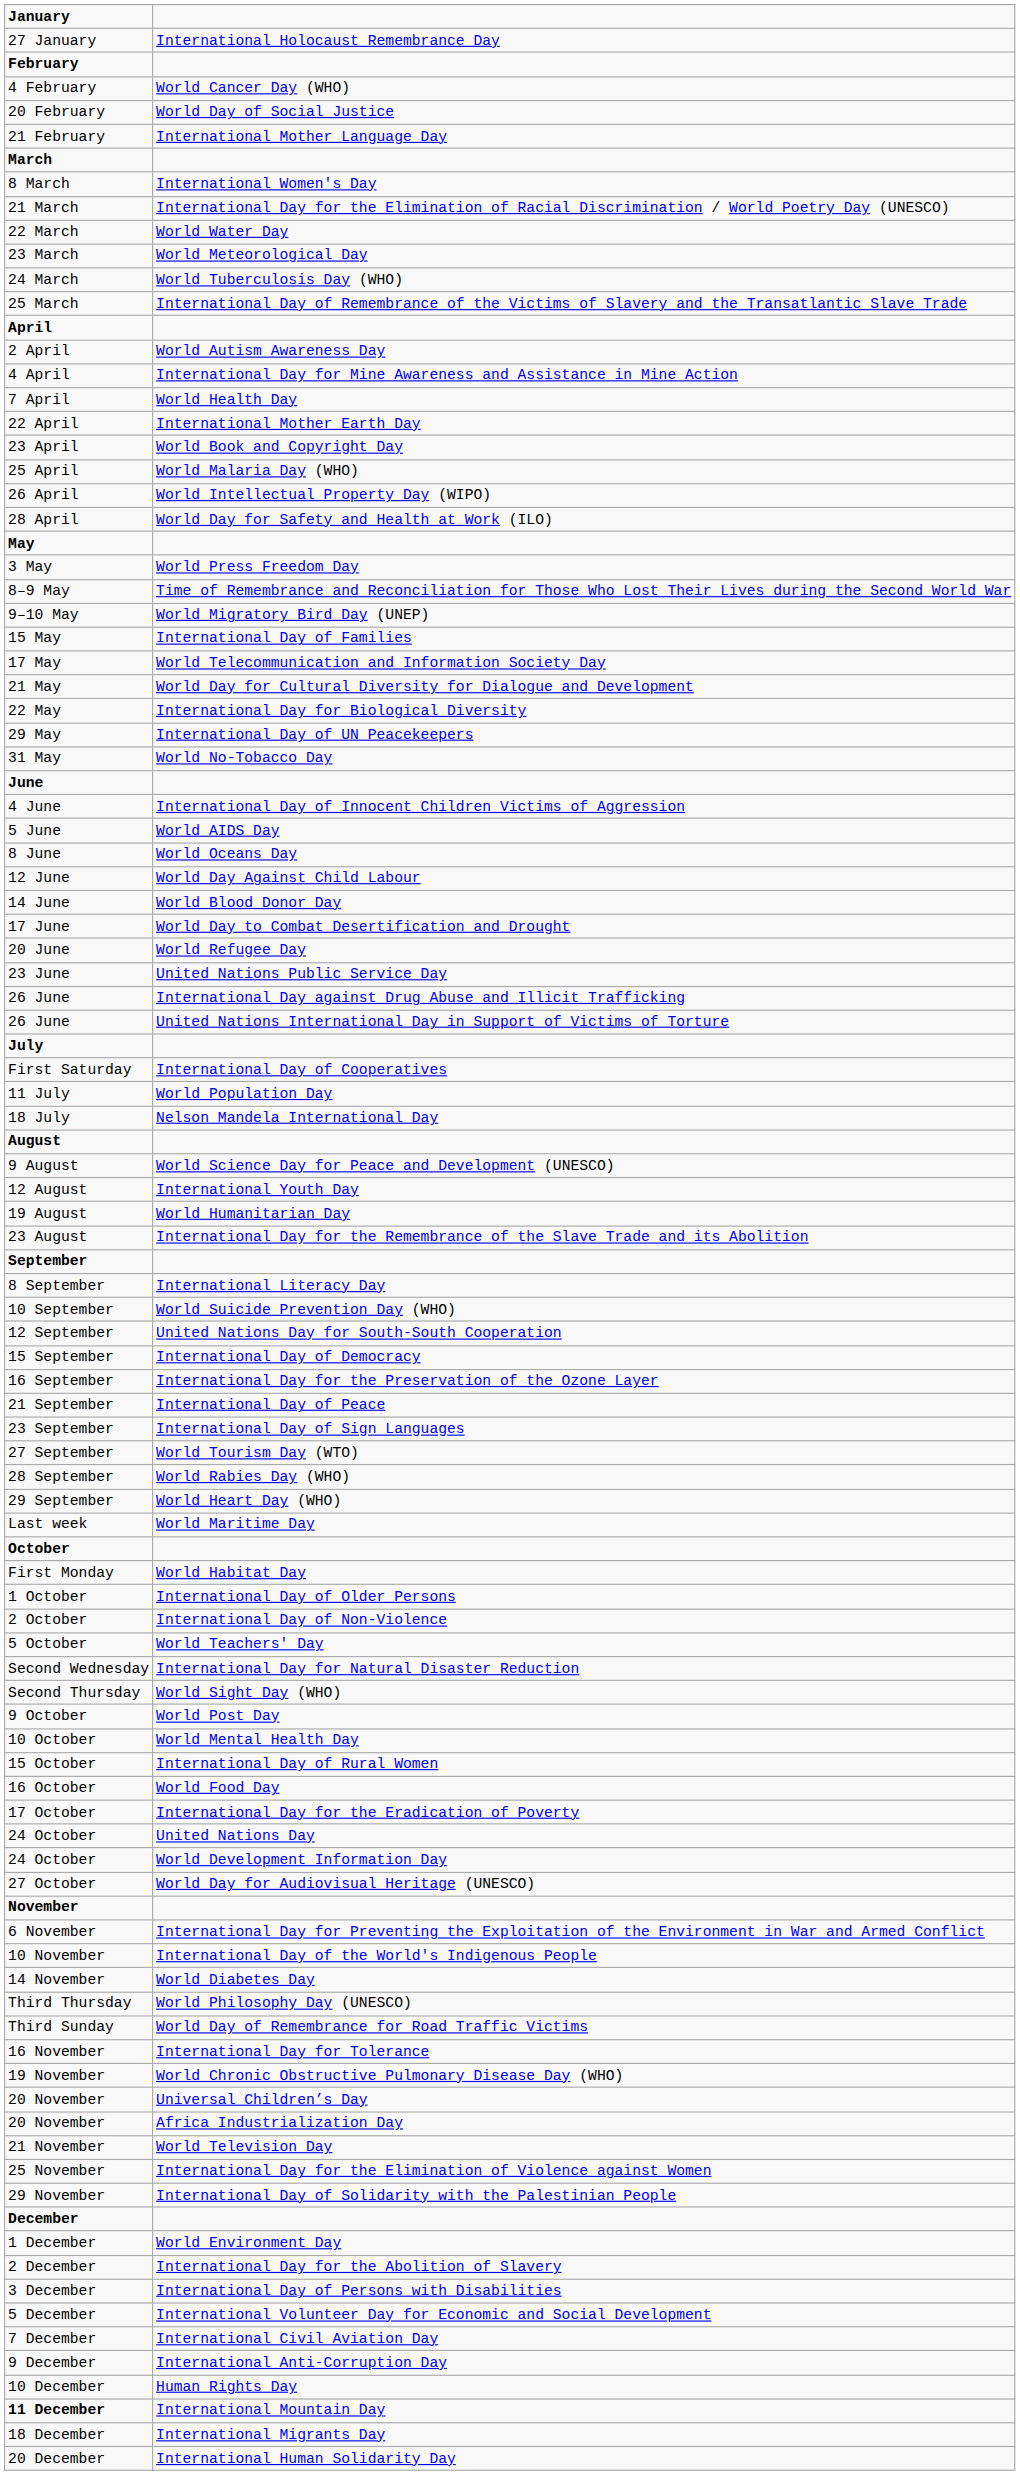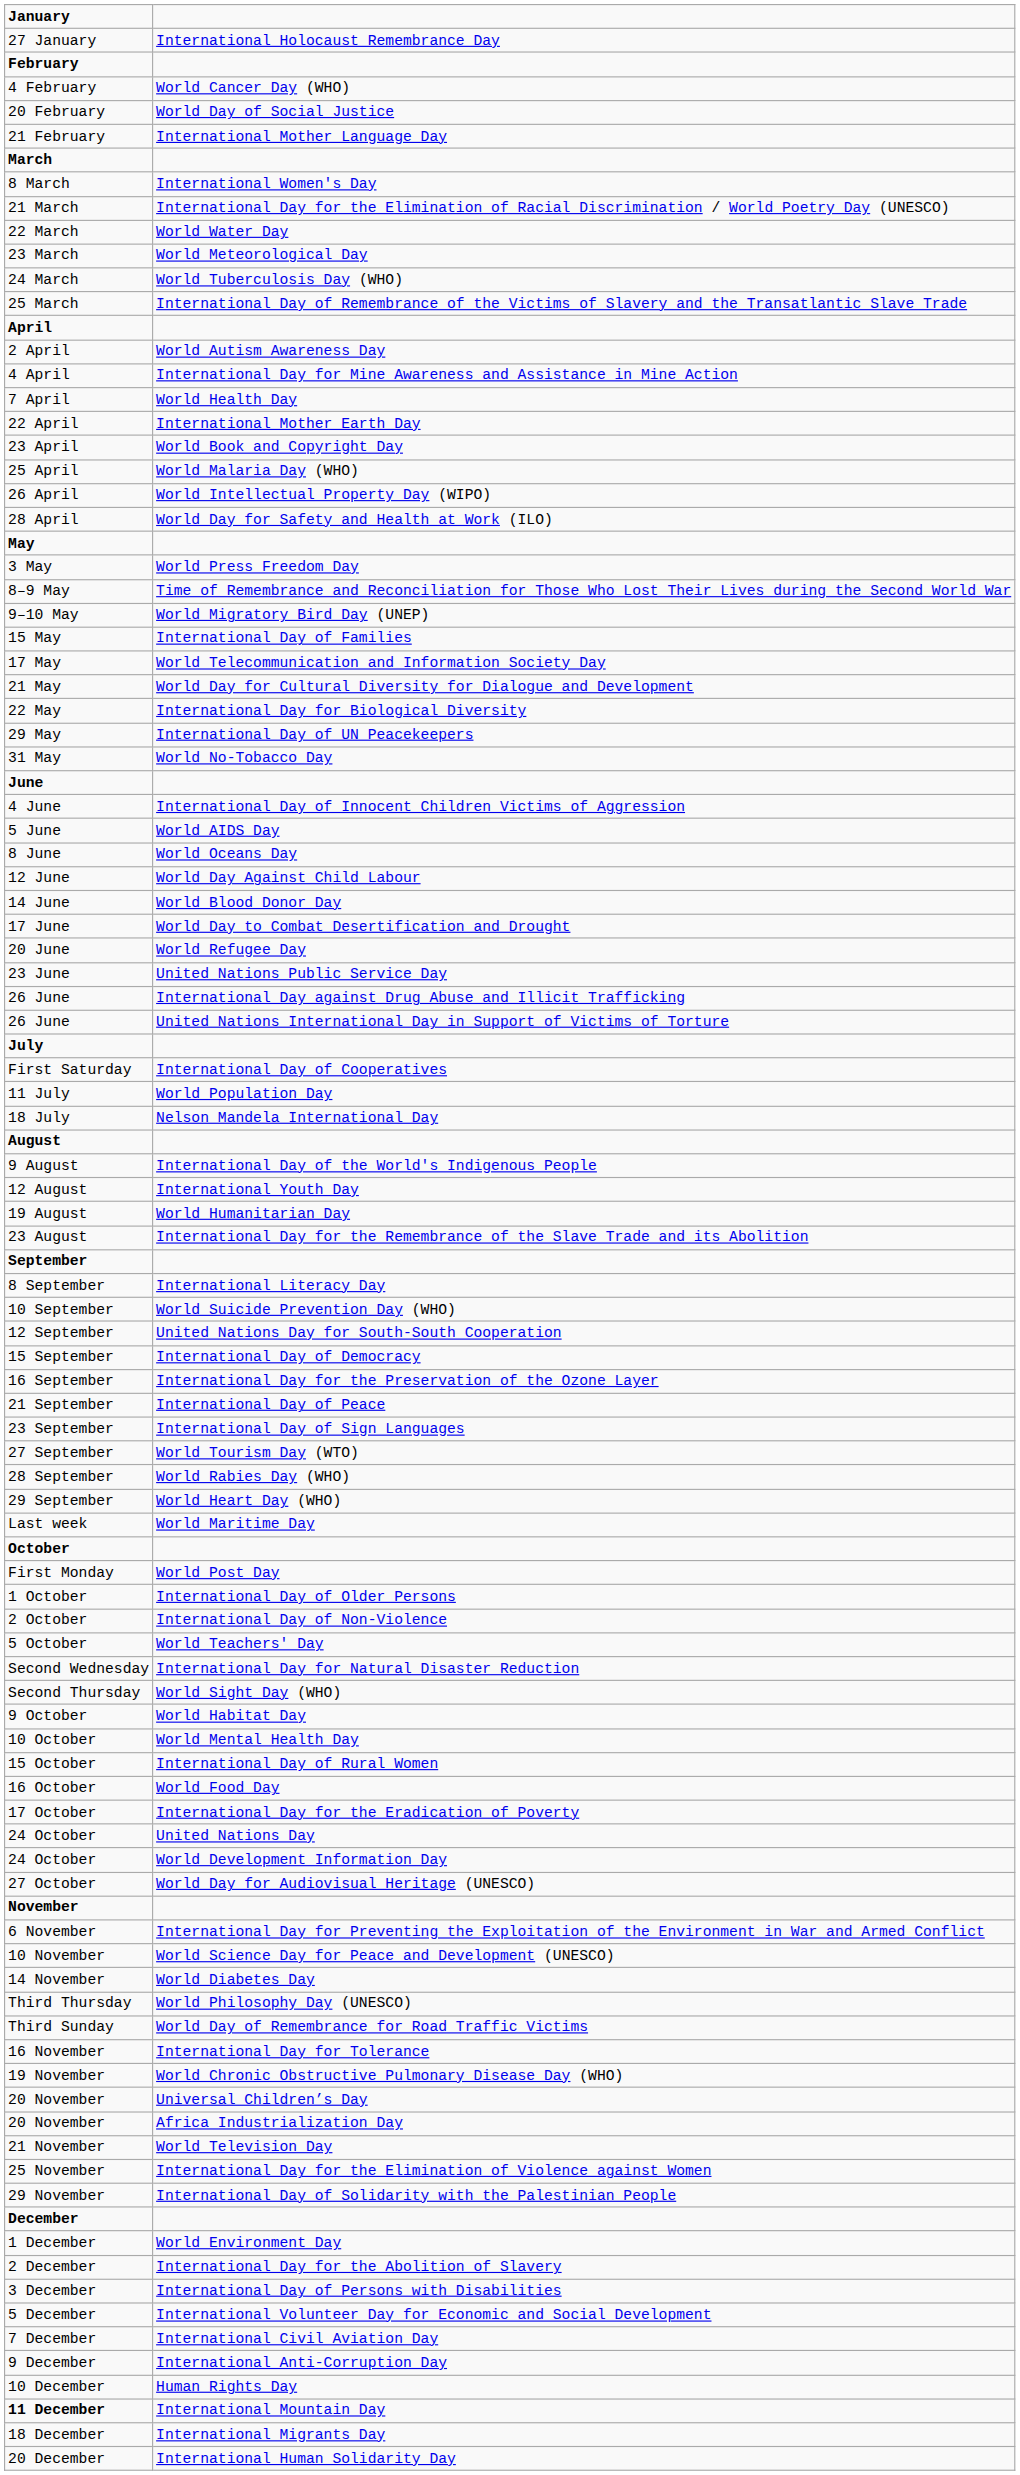row 49 | column 2: World Science Day for Peace and Development (UNESCO) -> International Day of the World's Indigenous People
row 66 | column 2: World Habitat Day -> World Post Day
row 72 | column 2: World Post Day -> World Habitat Day
row 82 | column 2: International Day of the World's Indigenous People -> World Science Day for Peace and Development (UNESCO)
